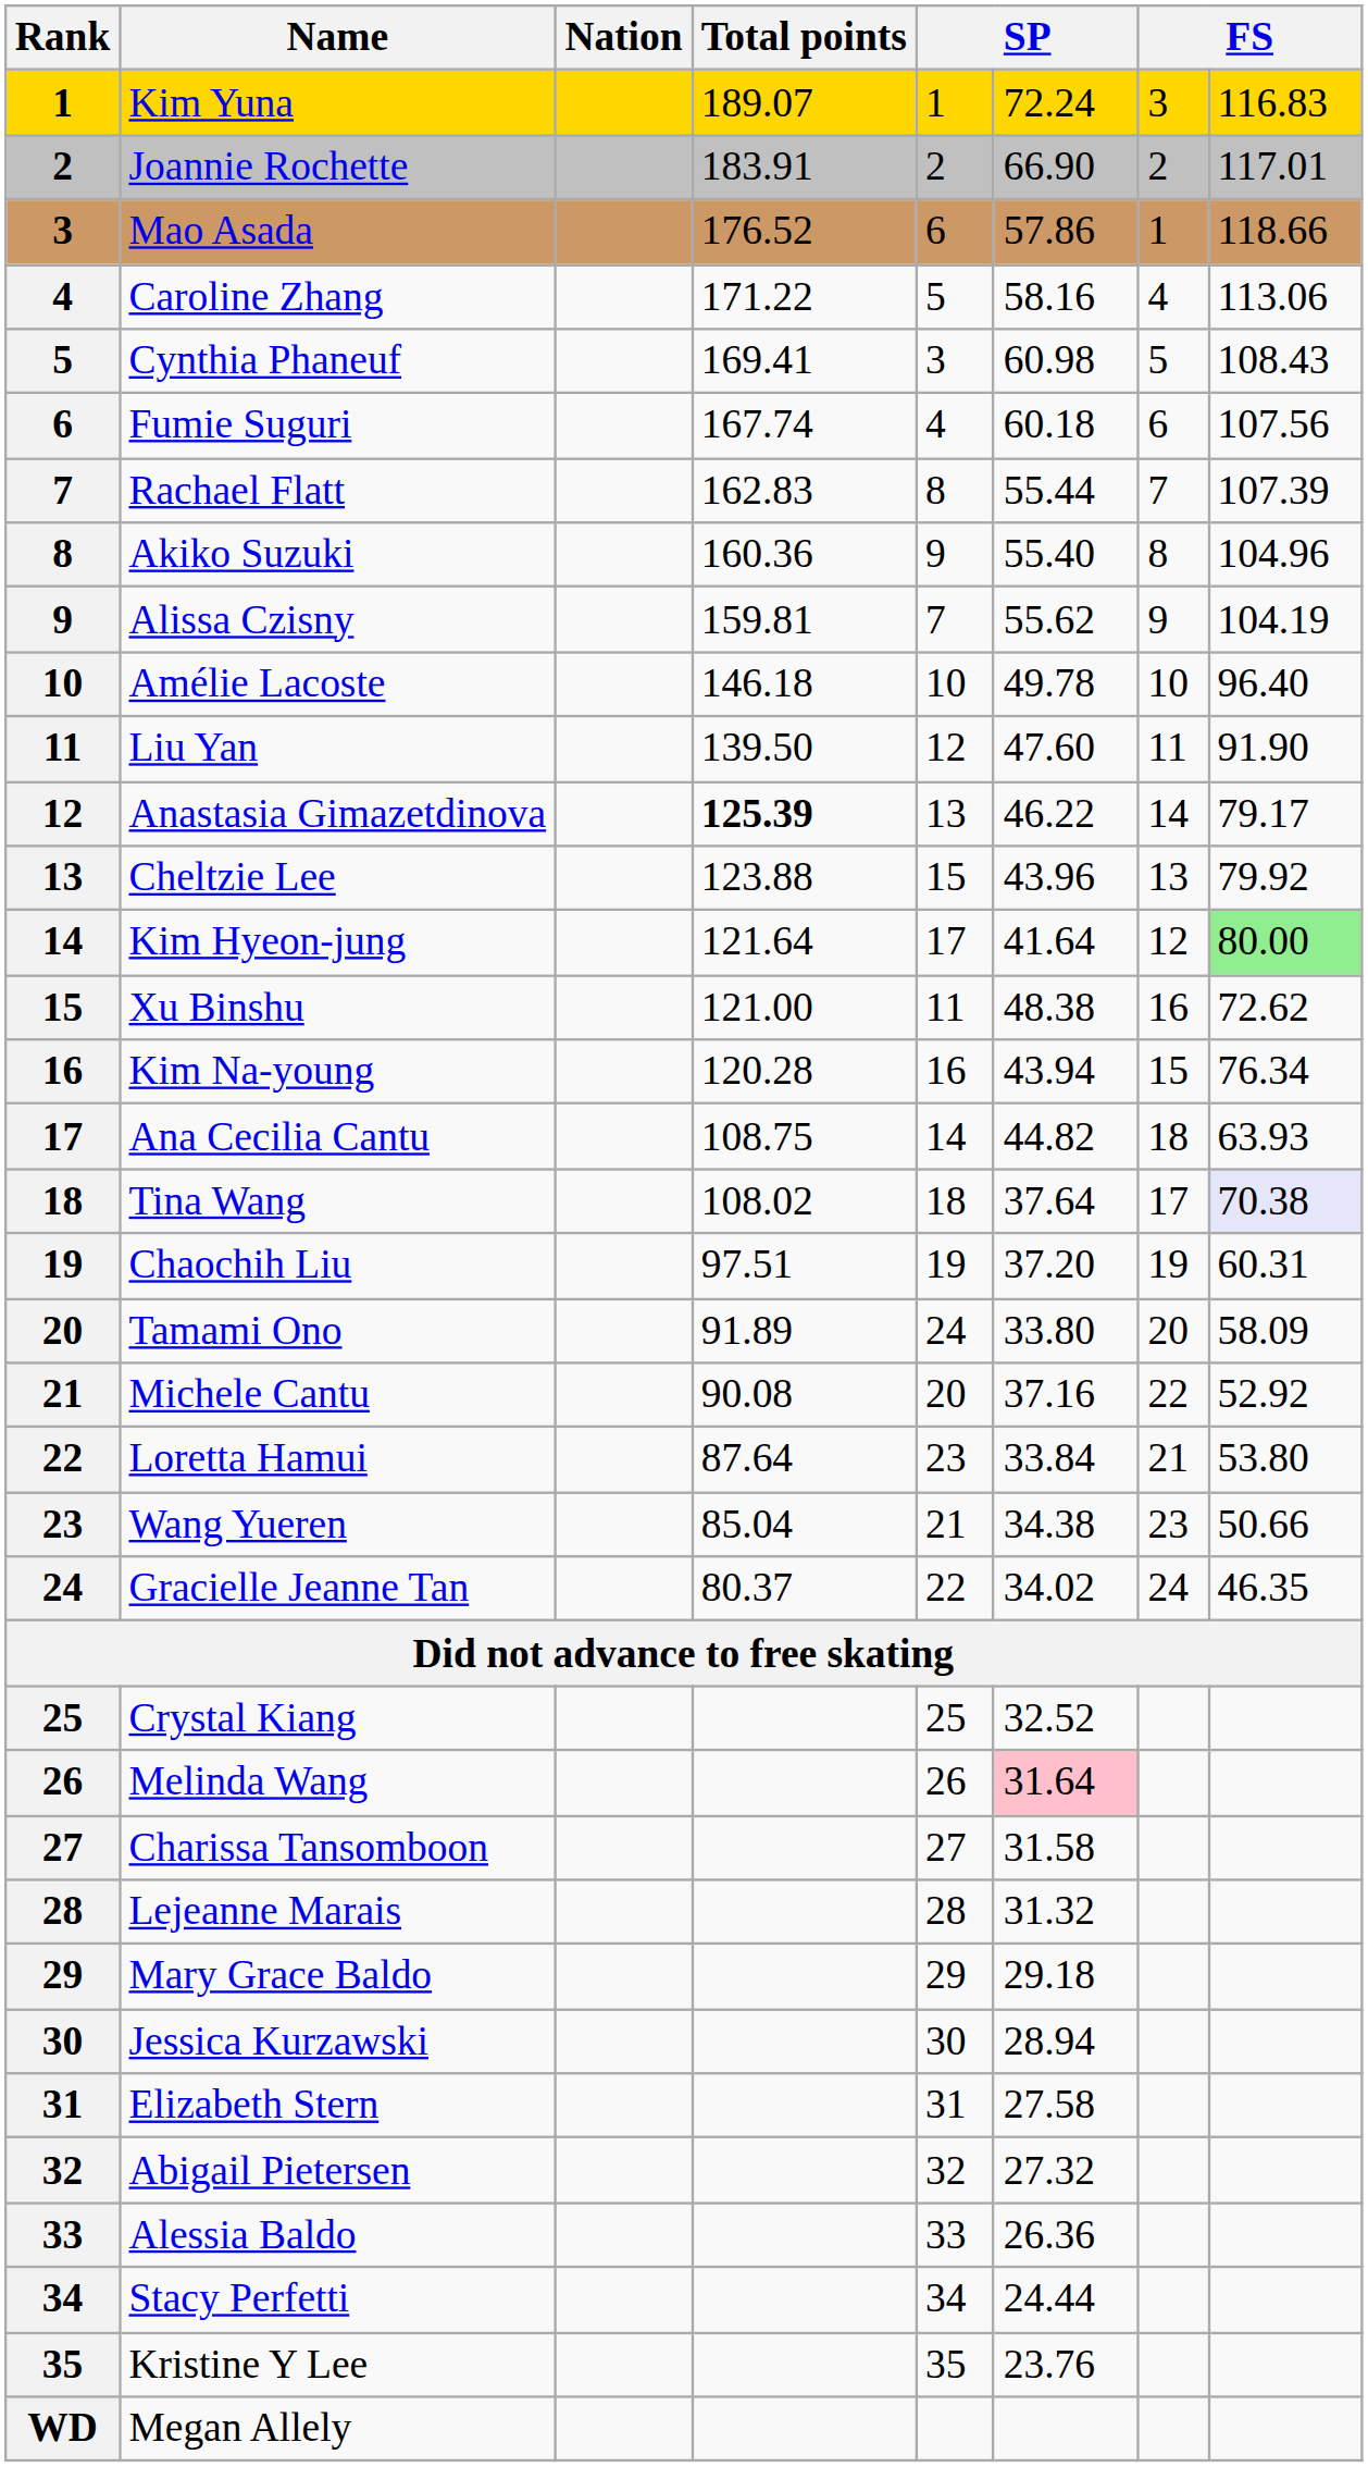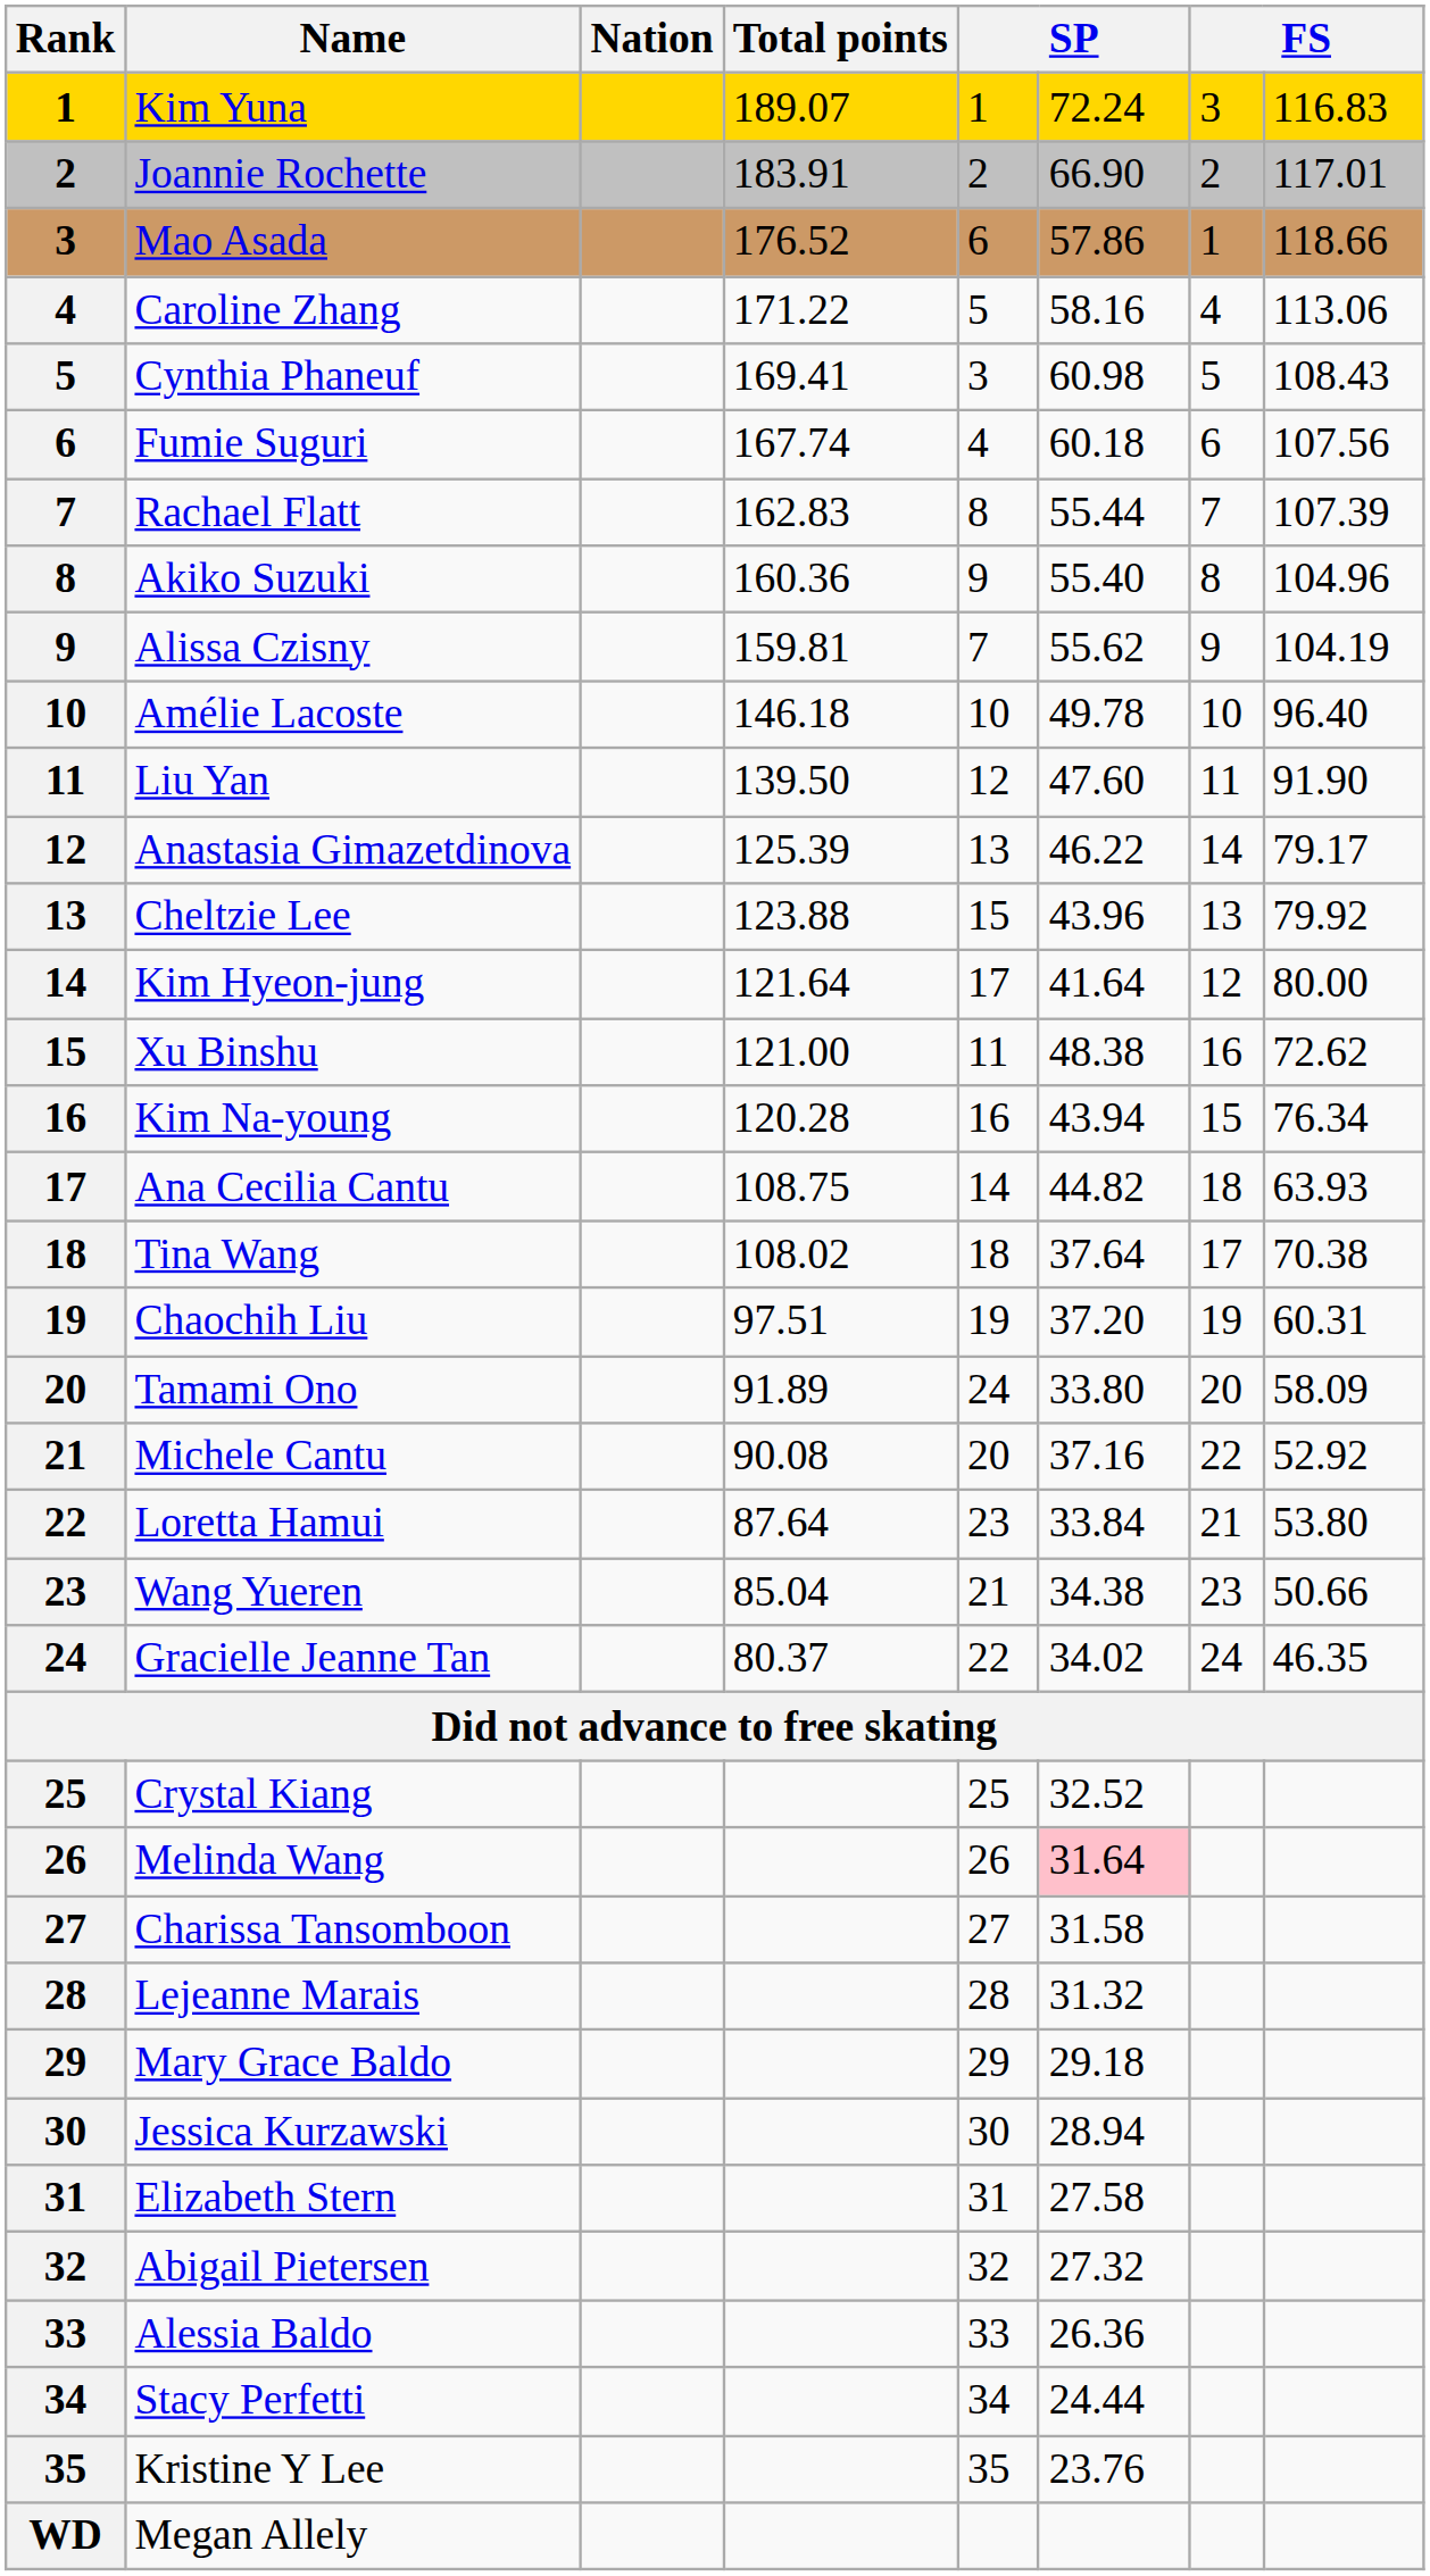Anastasia Gimazetdinova | Total points: bold -> normal
Kim Hyeon-jung | column 8: lightgreen background -> no background
Tina Wang | column 8: lavender background -> no background
